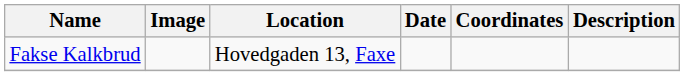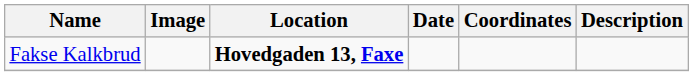Fakse Kalkbrud | Location: normal -> bold
